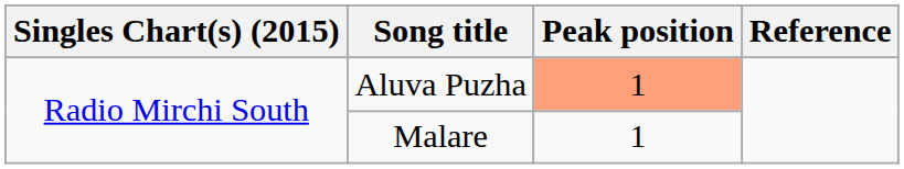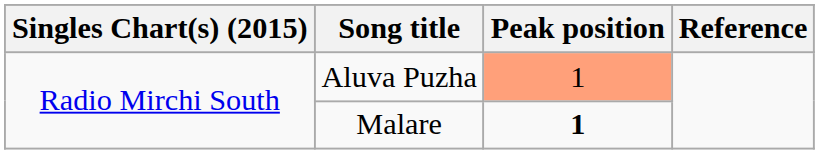Malare | Peak position: normal -> bold
